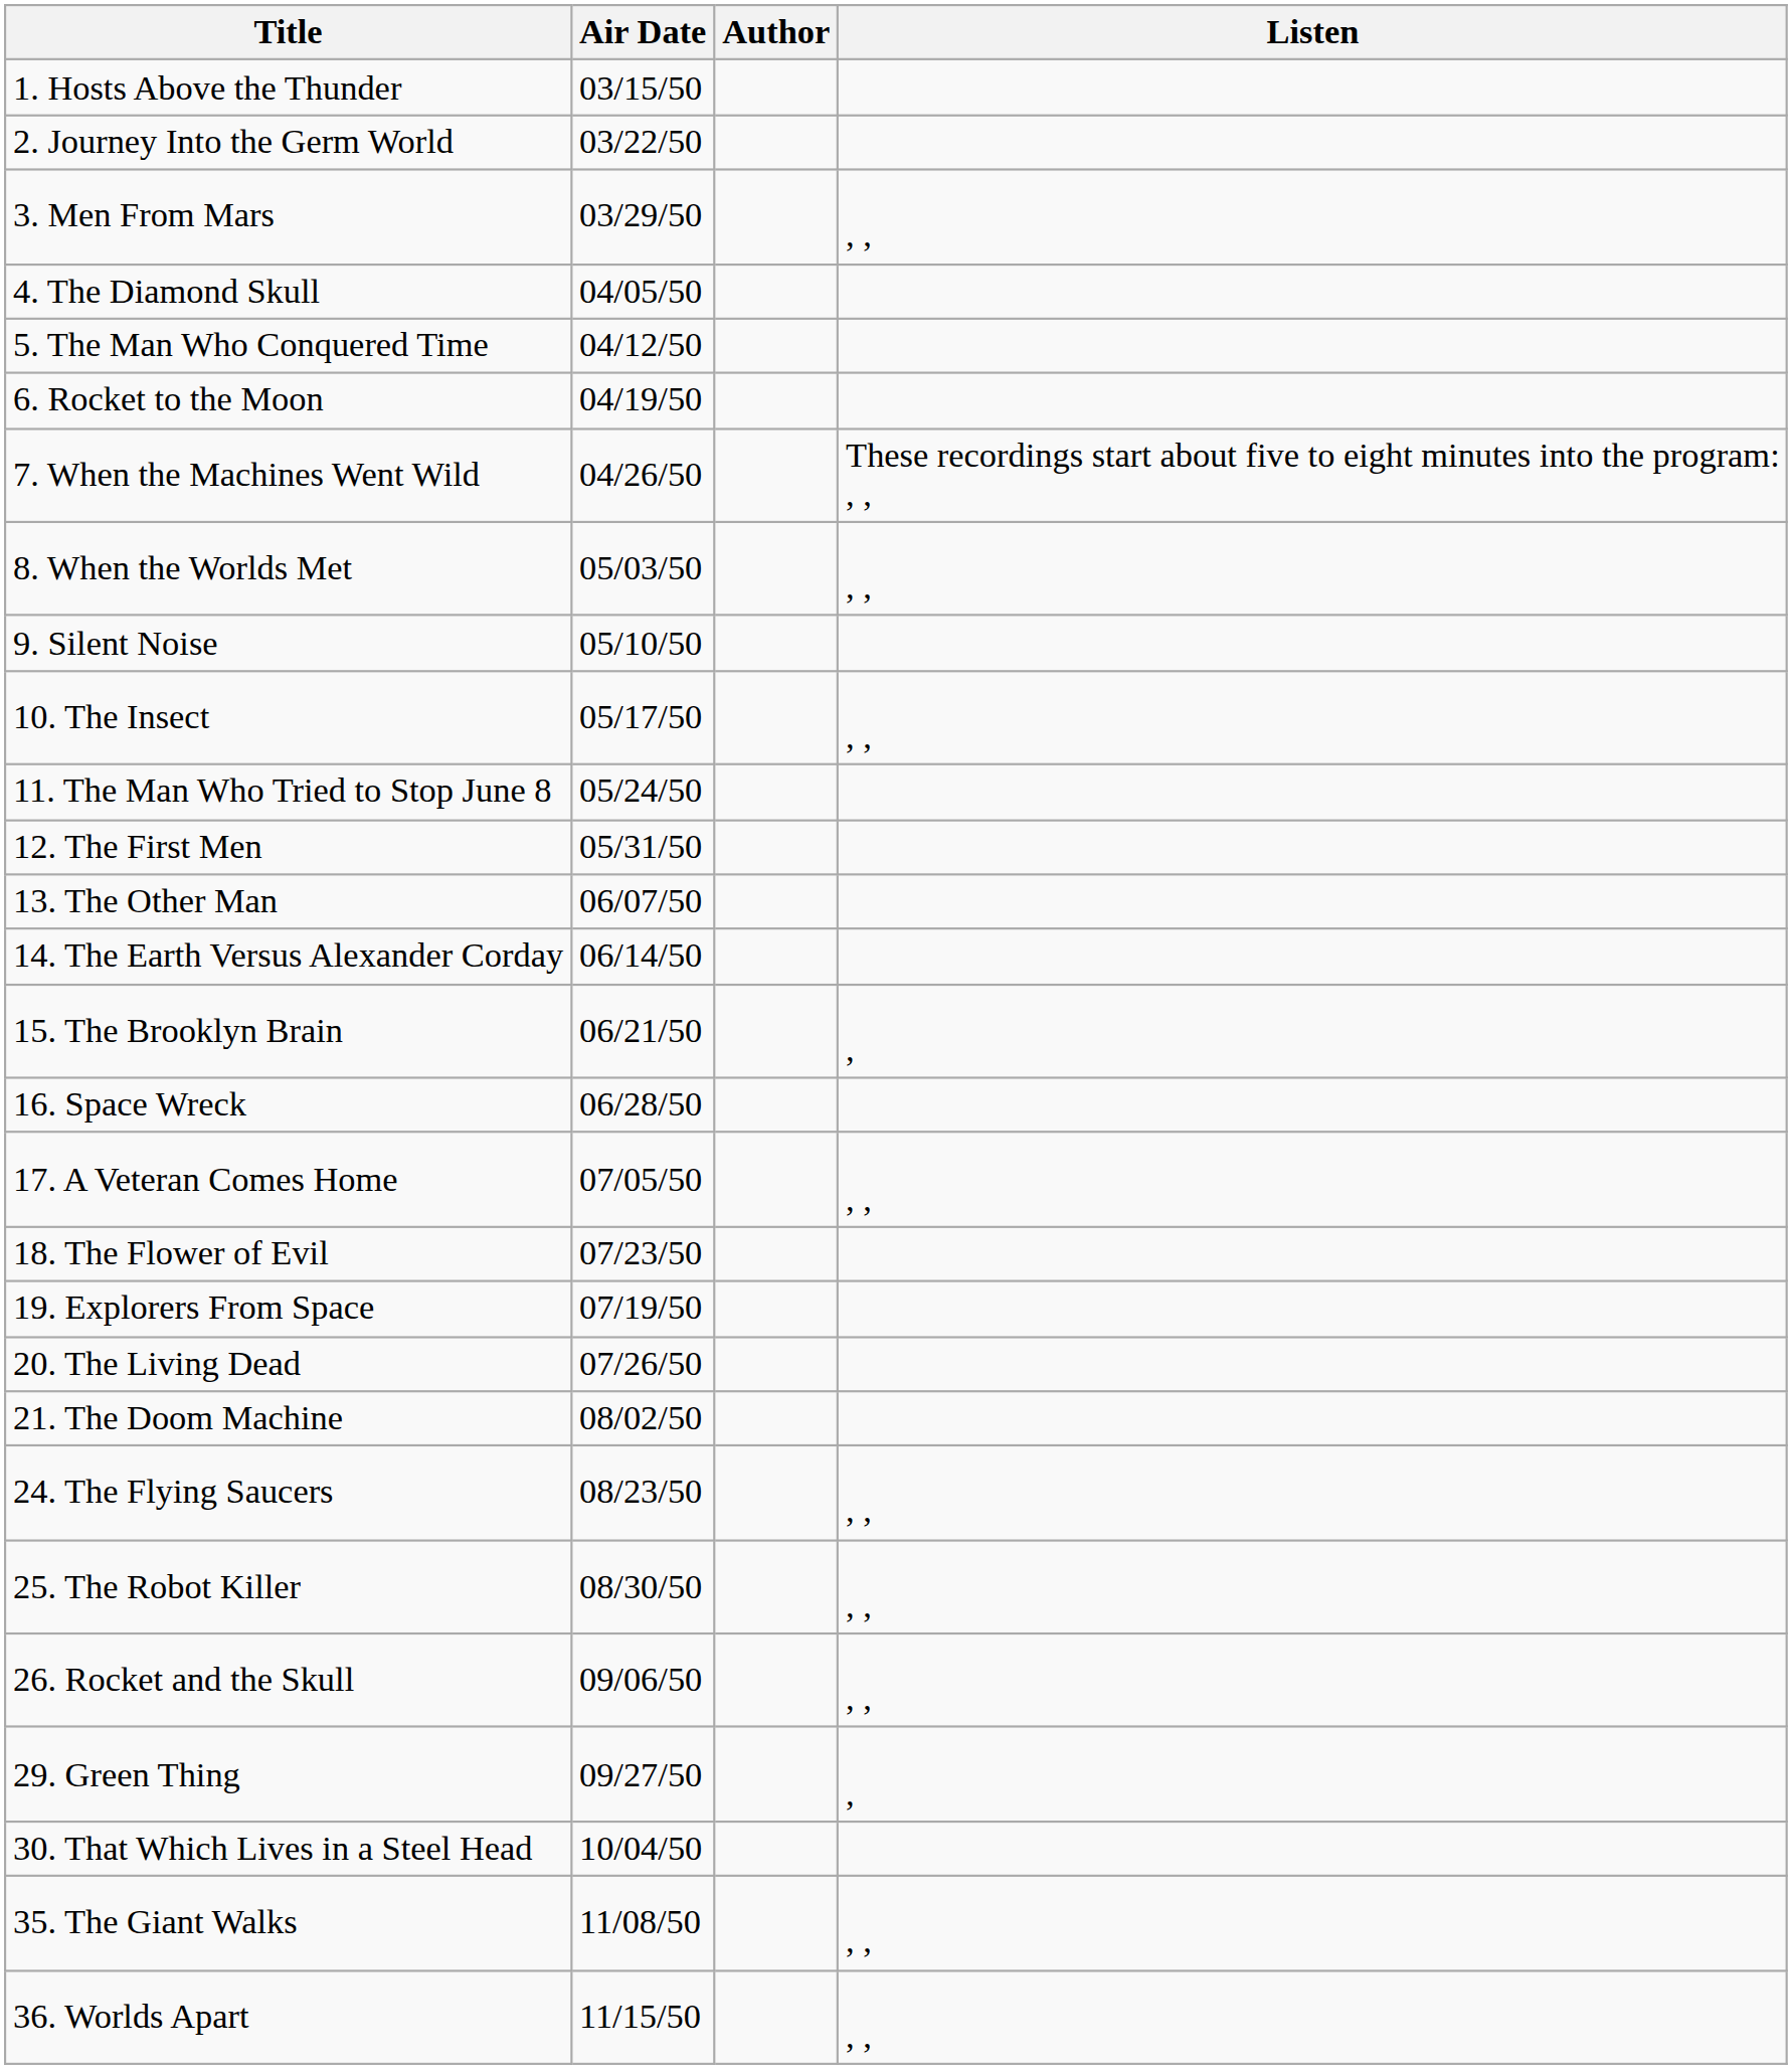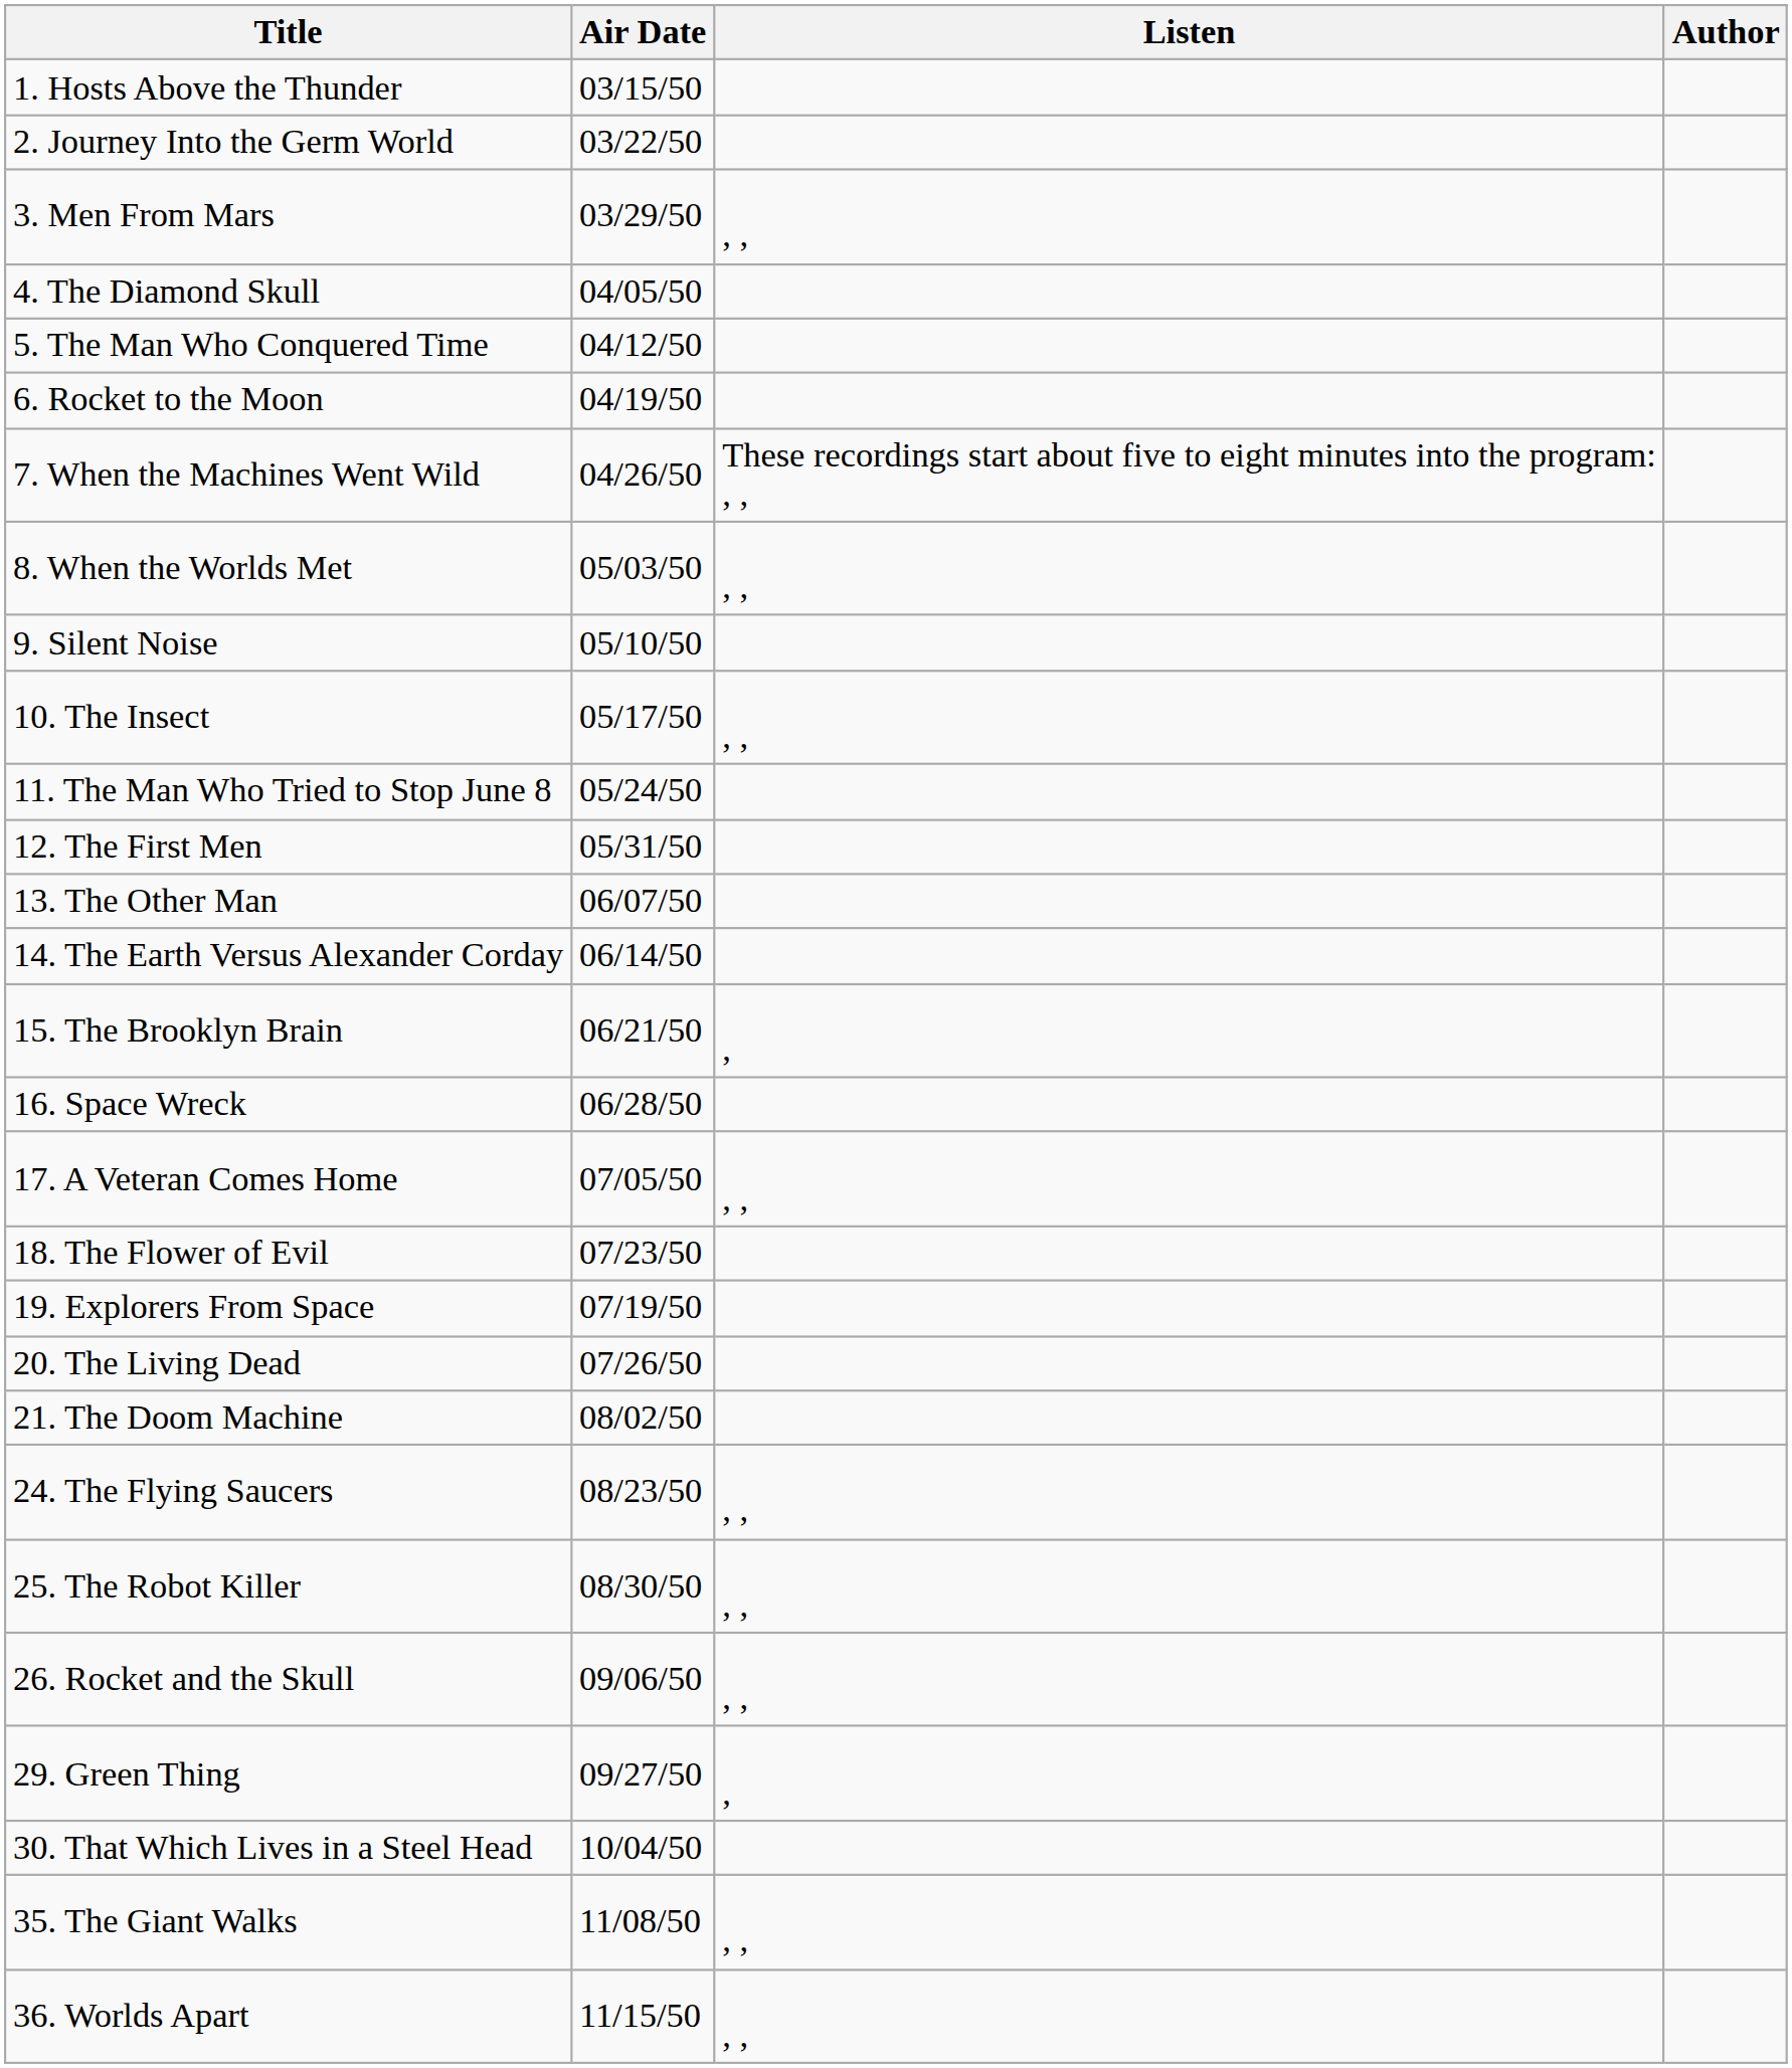columns swapped: Author <-> Listen
